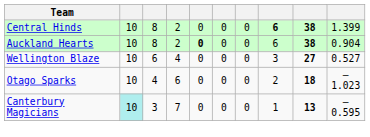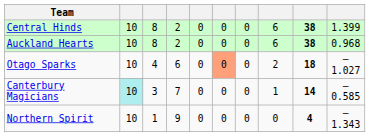Central Hinds | column 8: bold -> normal
Auckland Hearts | column 5: bold -> normal
Auckland Hearts | column 10: 0.904 -> 0.968
- row: Wellington Blaze | 10 | 6 | 4 | 0 | 0 | 0 | 3 | 27 | 0.527
Otago Sparks | column 6: no background -> lightsalmon background
Otago Sparks | column 10: –1.023 -> –1.027
Canterbury Magicians | column 9: 13 -> 14
Canterbury Magicians | column 10: –0.595 -> –0.585
+ row: Northern Spirit | 10 | 1 | 9 | 0 | 0 | 0 | 0 | 4 | –1.343
